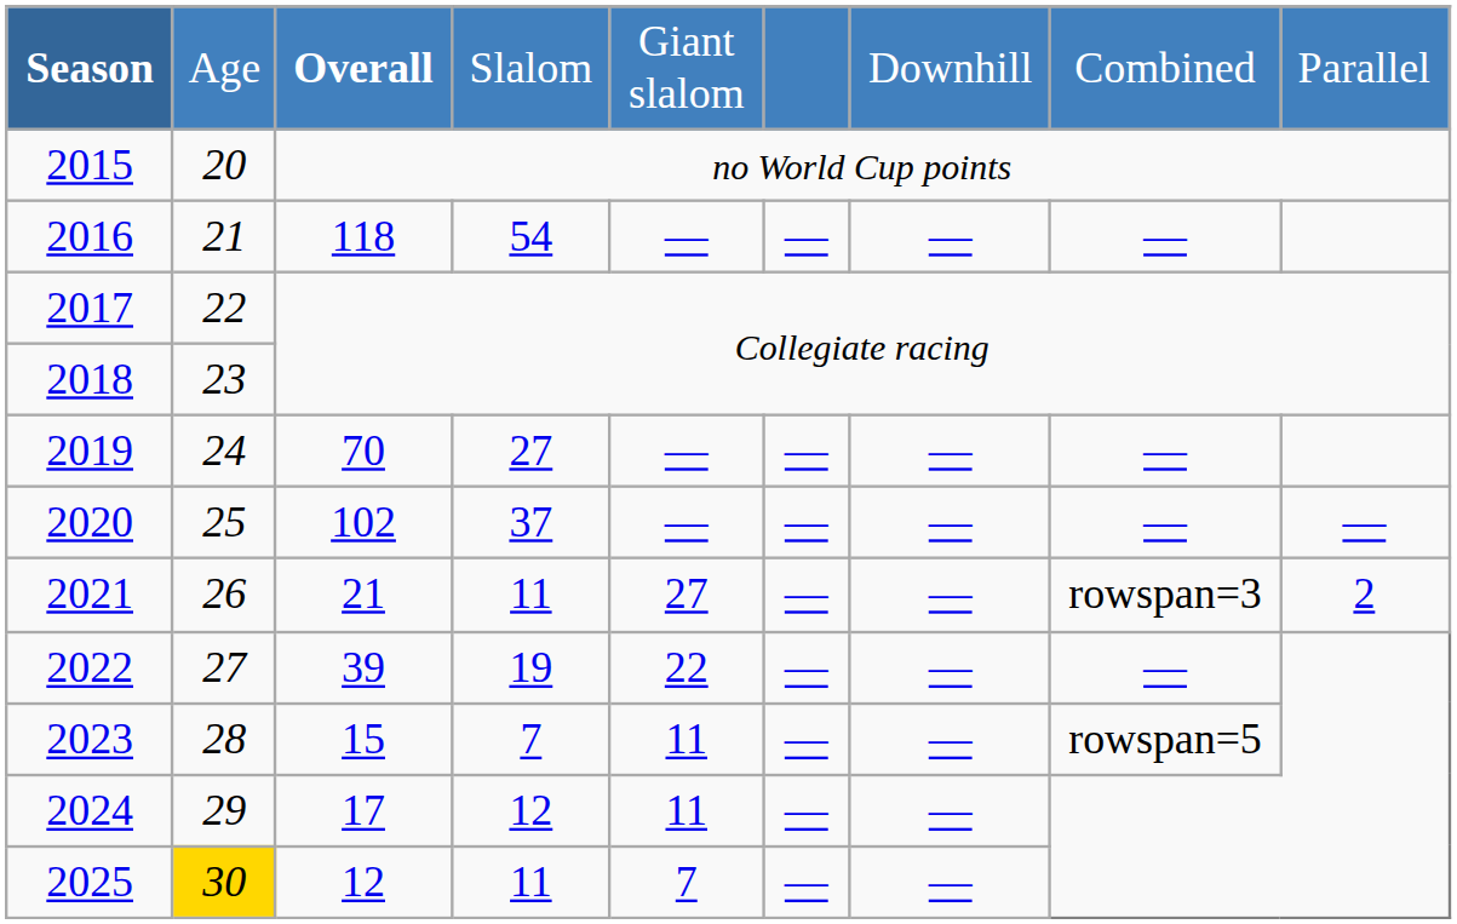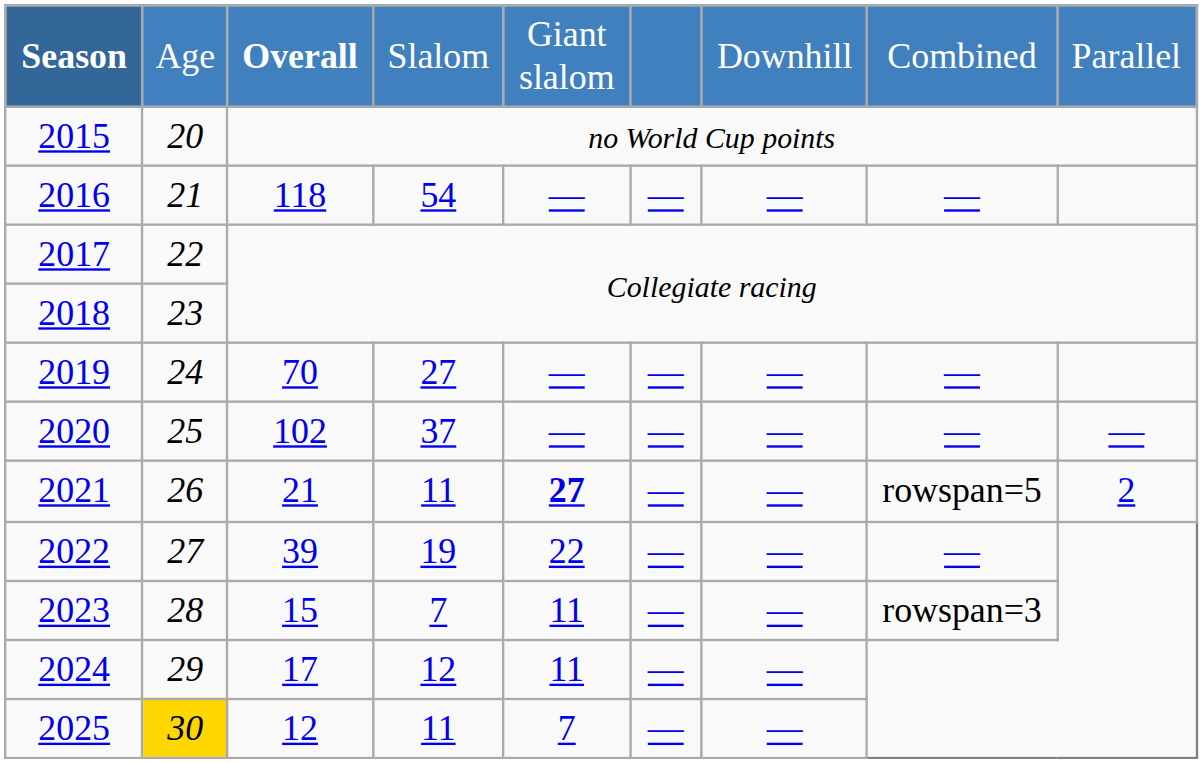2021 | column 5: normal -> bold
2021 | column 8: rowspan=3 -> rowspan=5
2023 | column 8: rowspan=5 -> rowspan=3
